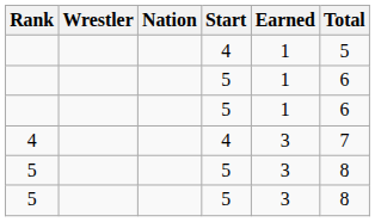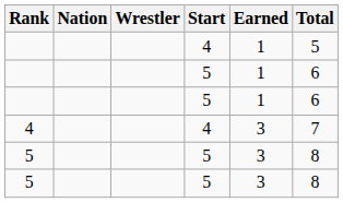columns swapped: Wrestler <-> Nation
